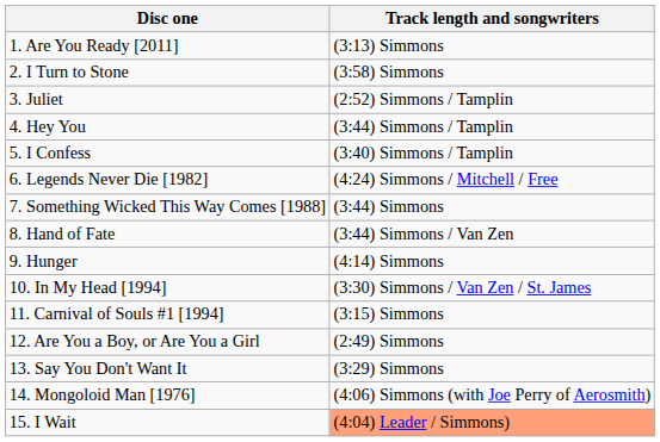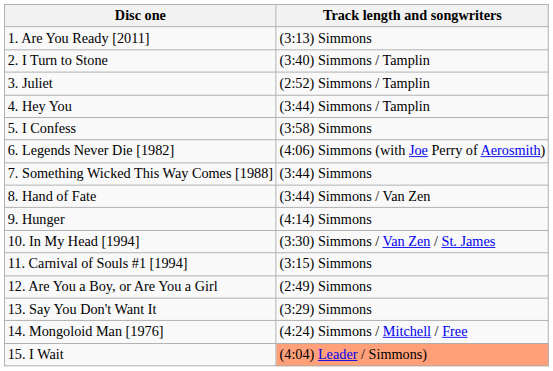2. I Turn to Stone | Track length and songwriters: (3:58) Simmons -> (3:40) Simmons / Tamplin
5. I Confess | Track length and songwriters: (3:40) Simmons / Tamplin -> (3:58) Simmons
6. Legends Never Die [1982] | Track length and songwriters: (4:24) Simmons / Mitchell / Free -> (4:06) Simmons (with Joe Perry of Aerosmith)
14. Mongoloid Man [1976] | Track length and songwriters: (4:06) Simmons (with Joe Perry of Aerosmith) -> (4:24) Simmons / Mitchell / Free
